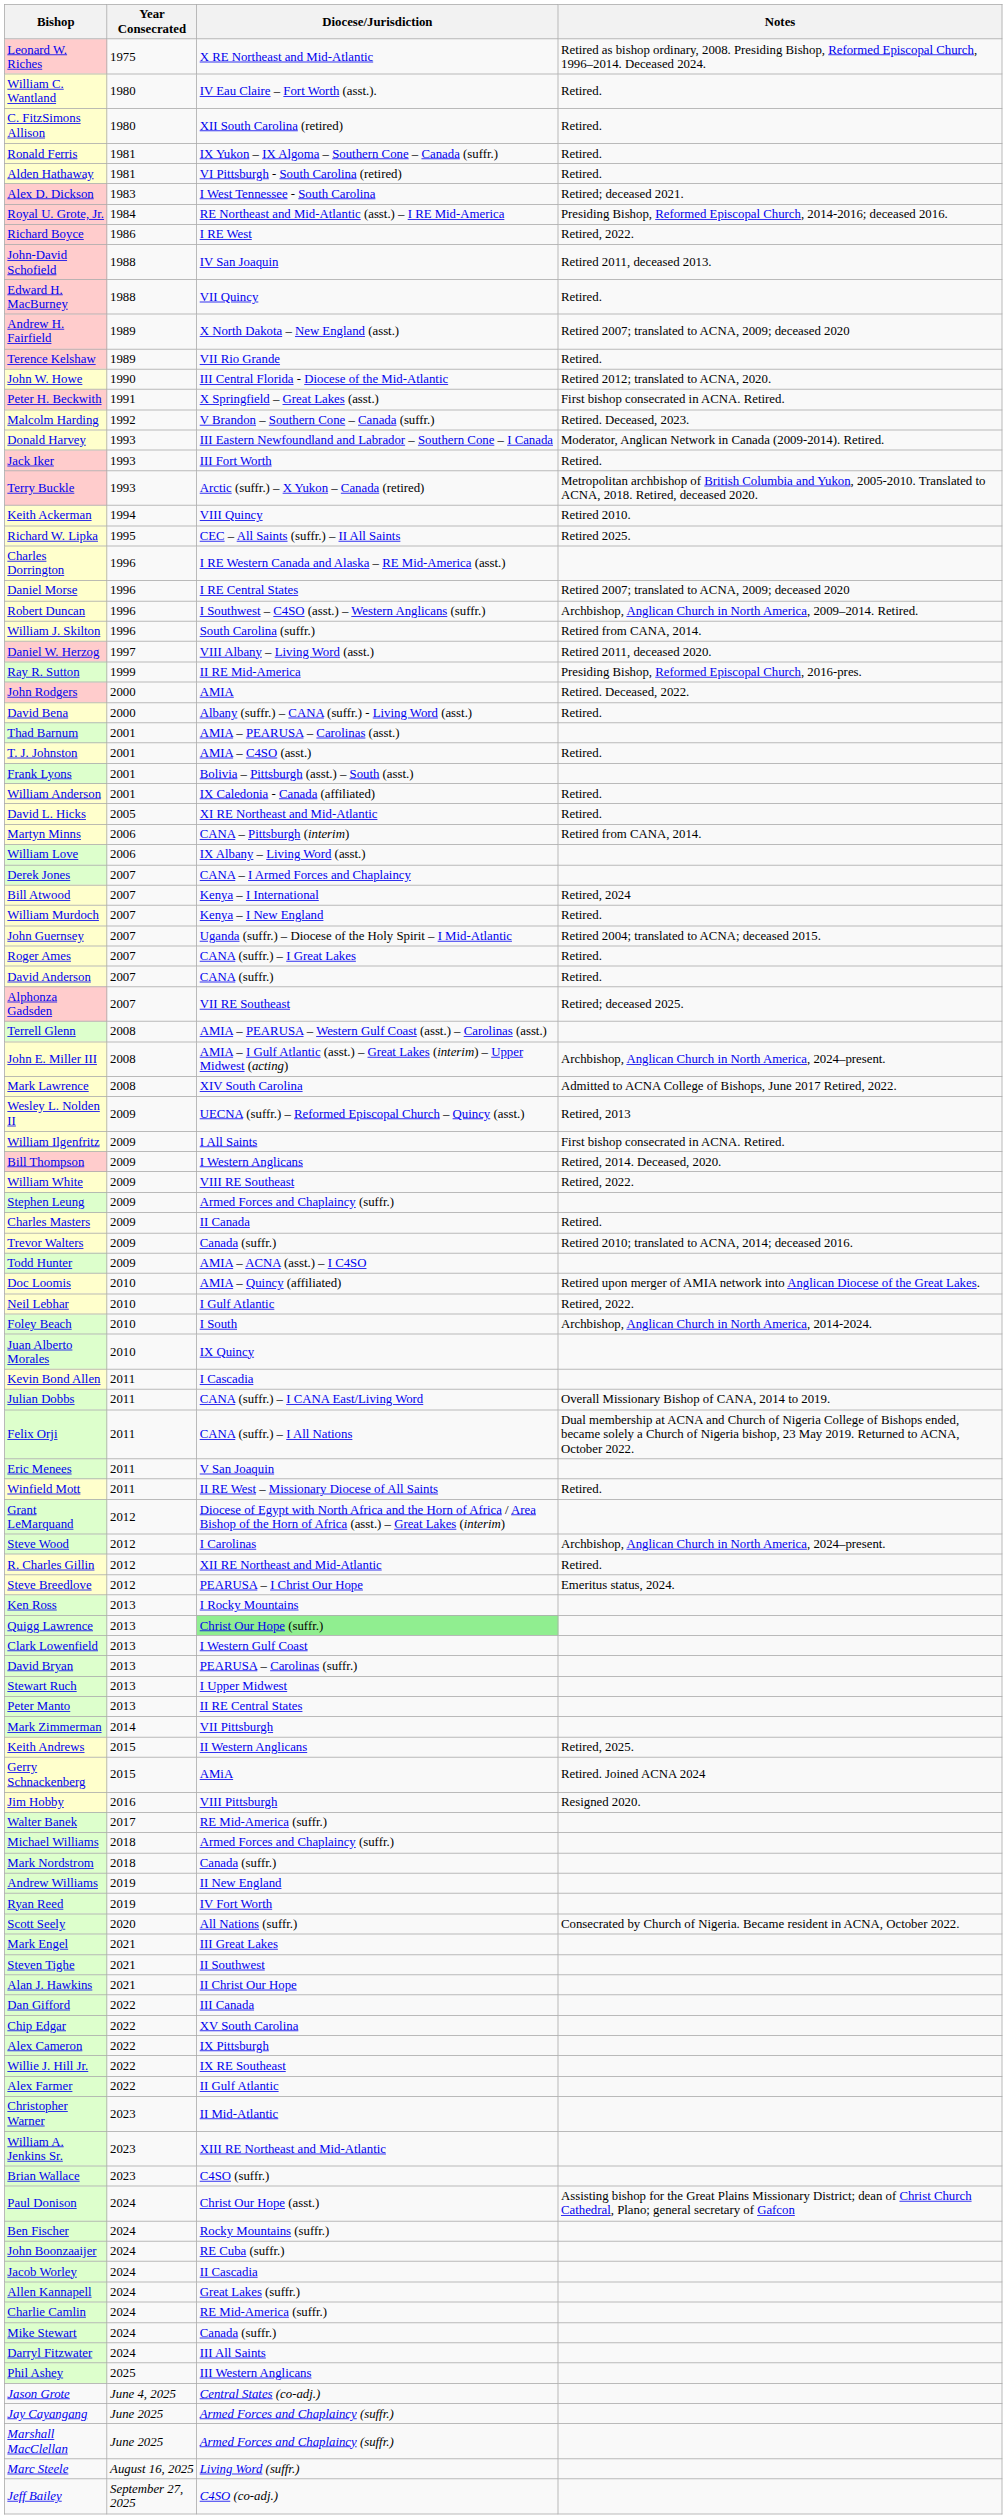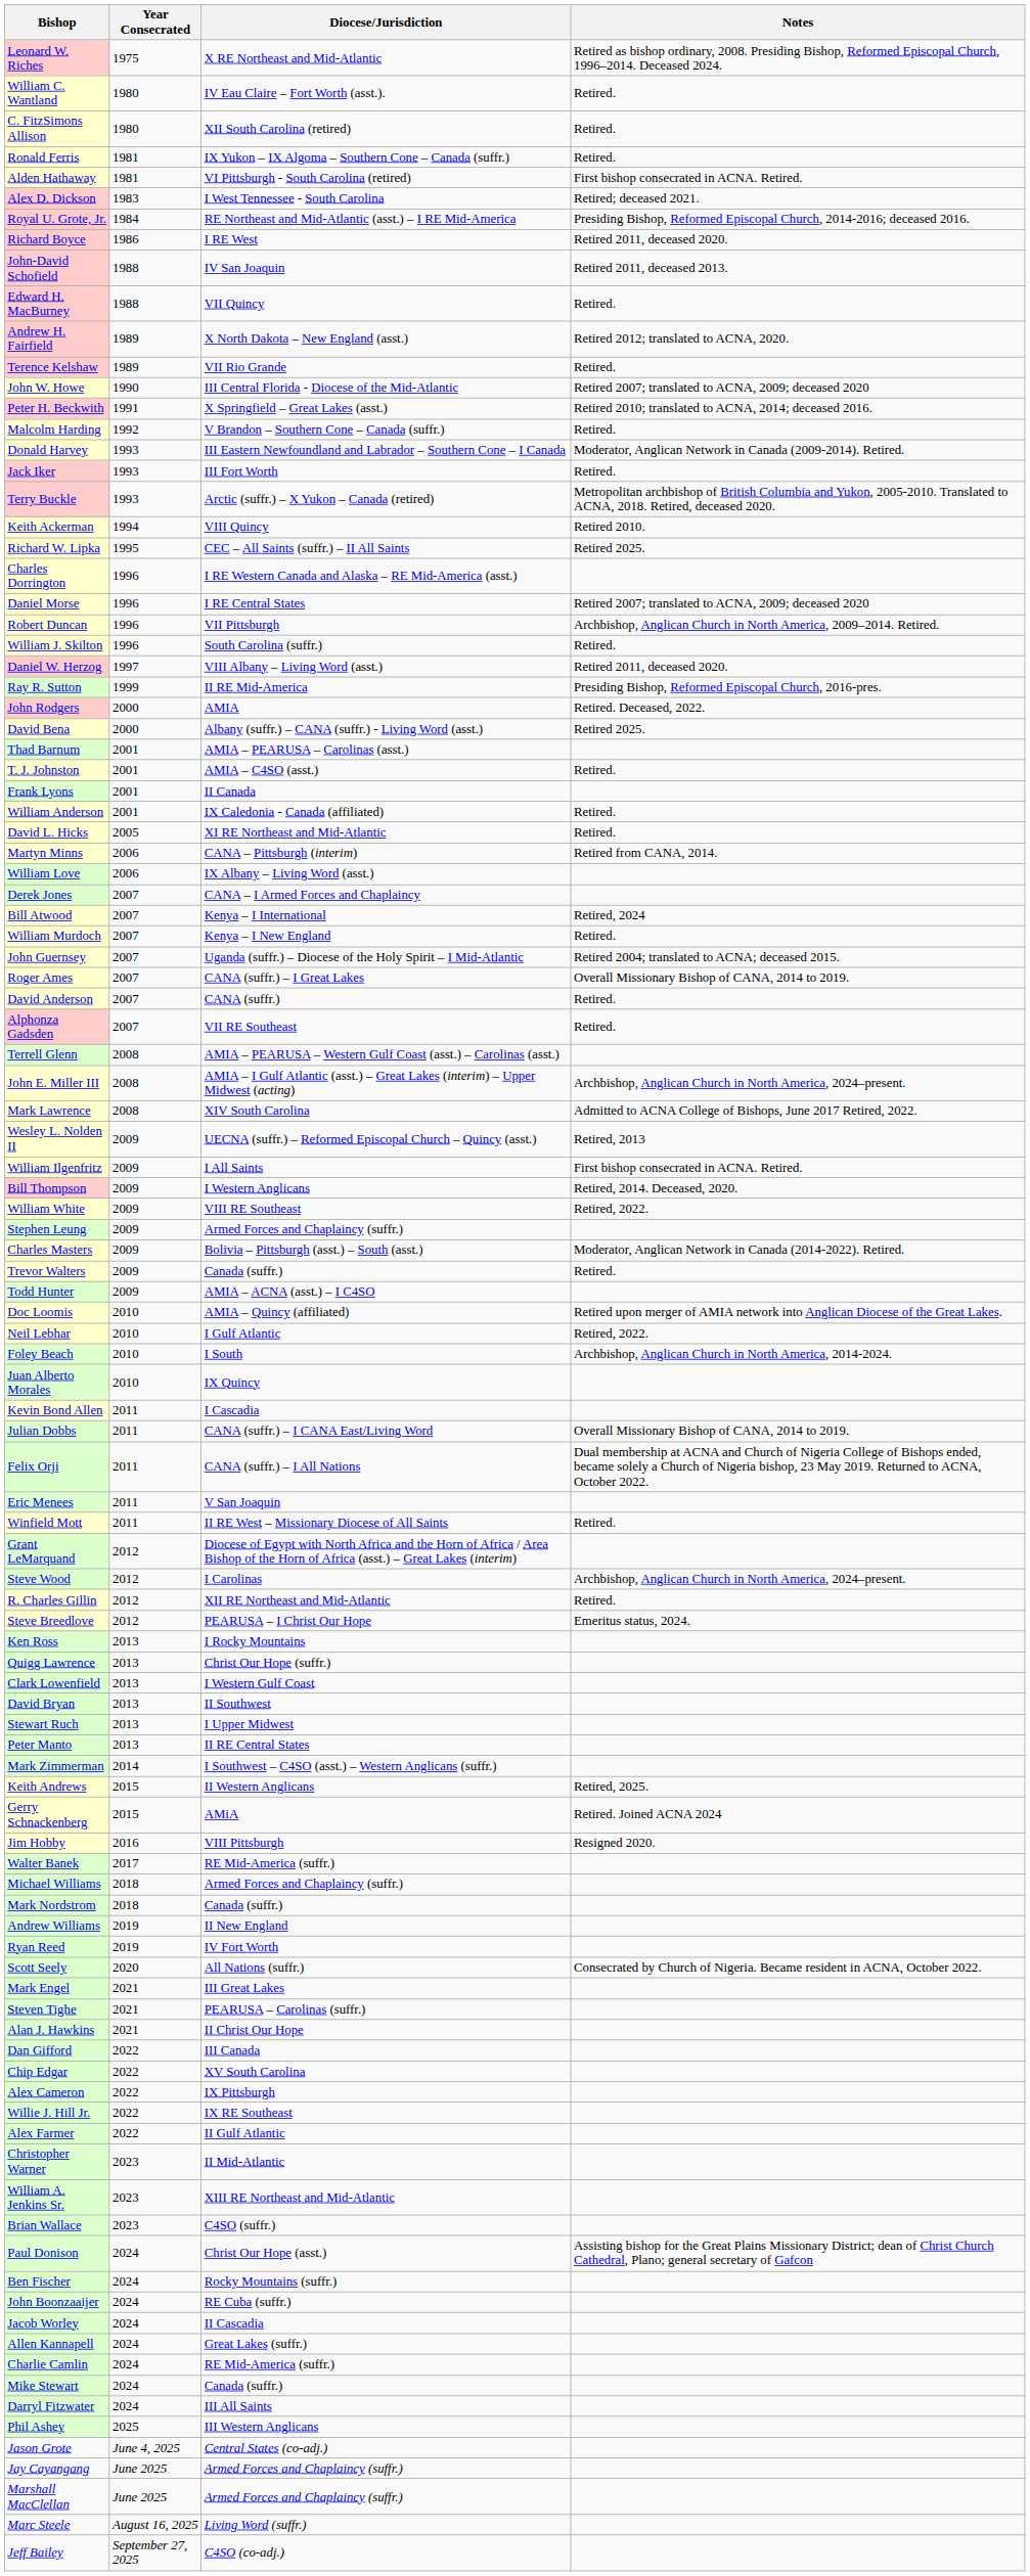Alden Hathaway | Notes: Retired. -> First bishop consecrated in ACNA. Retired.
Richard Boyce | Notes: Retired, 2022. -> Retired 2011, deceased 2020.
Andrew H. Fairfield | Notes: Retired 2007; translated to ACNA, 2009; deceased 2020 -> Retired 2012; translated to ACNA, 2020.
John W. Howe | Notes: Retired 2012; translated to ACNA, 2020. -> Retired 2007; translated to ACNA, 2009; deceased 2020
Peter H. Beckwith | Notes: First bishop consecrated in ACNA. Retired. -> Retired 2010; translated to ACNA, 2014; deceased 2016.
Malcolm Harding | Notes: Retired. Deceased, 2023. -> Retired.
Robert Duncan | Diocese/Jurisdiction: I Southwest – C4SO (asst.) – Western Anglicans (suffr.) -> VII Pittsburgh
William J. Skilton | Notes: Retired from CANA, 2014. -> Retired.
David Bena | Notes: Retired. -> Retired 2025.
Frank Lyons | Diocese/Jurisdiction: Bolivia – Pittsburgh (asst.) – South (asst.) -> II Canada
Roger Ames | Notes: Retired. -> Overall Missionary Bishop of CANA, 2014 to 2019.
Alphonza Gadsden | Notes: Retired; deceased 2025. -> Retired.
Charles Masters | Diocese/Jurisdiction: II Canada -> Bolivia – Pittsburgh (asst.) – South (asst.)
Charles Masters | Notes: Retired. -> Moderator, Anglican Network in Canada (2014-2022). Retired.
Trevor Walters | Notes: Retired 2010; translated to ACNA, 2014; deceased 2016. -> Retired.
Quigg Lawrence | Diocese/Jurisdiction: lightgreen background -> no background
David Bryan | Diocese/Jurisdiction: PEARUSA – Carolinas (suffr.) -> II Southwest
Mark Zimmerman | Diocese/Jurisdiction: VII Pittsburgh -> I Southwest – C4SO (asst.) – Western Anglicans (suffr.)
Steven Tighe | Diocese/Jurisdiction: II Southwest -> PEARUSA – Carolinas (suffr.)
